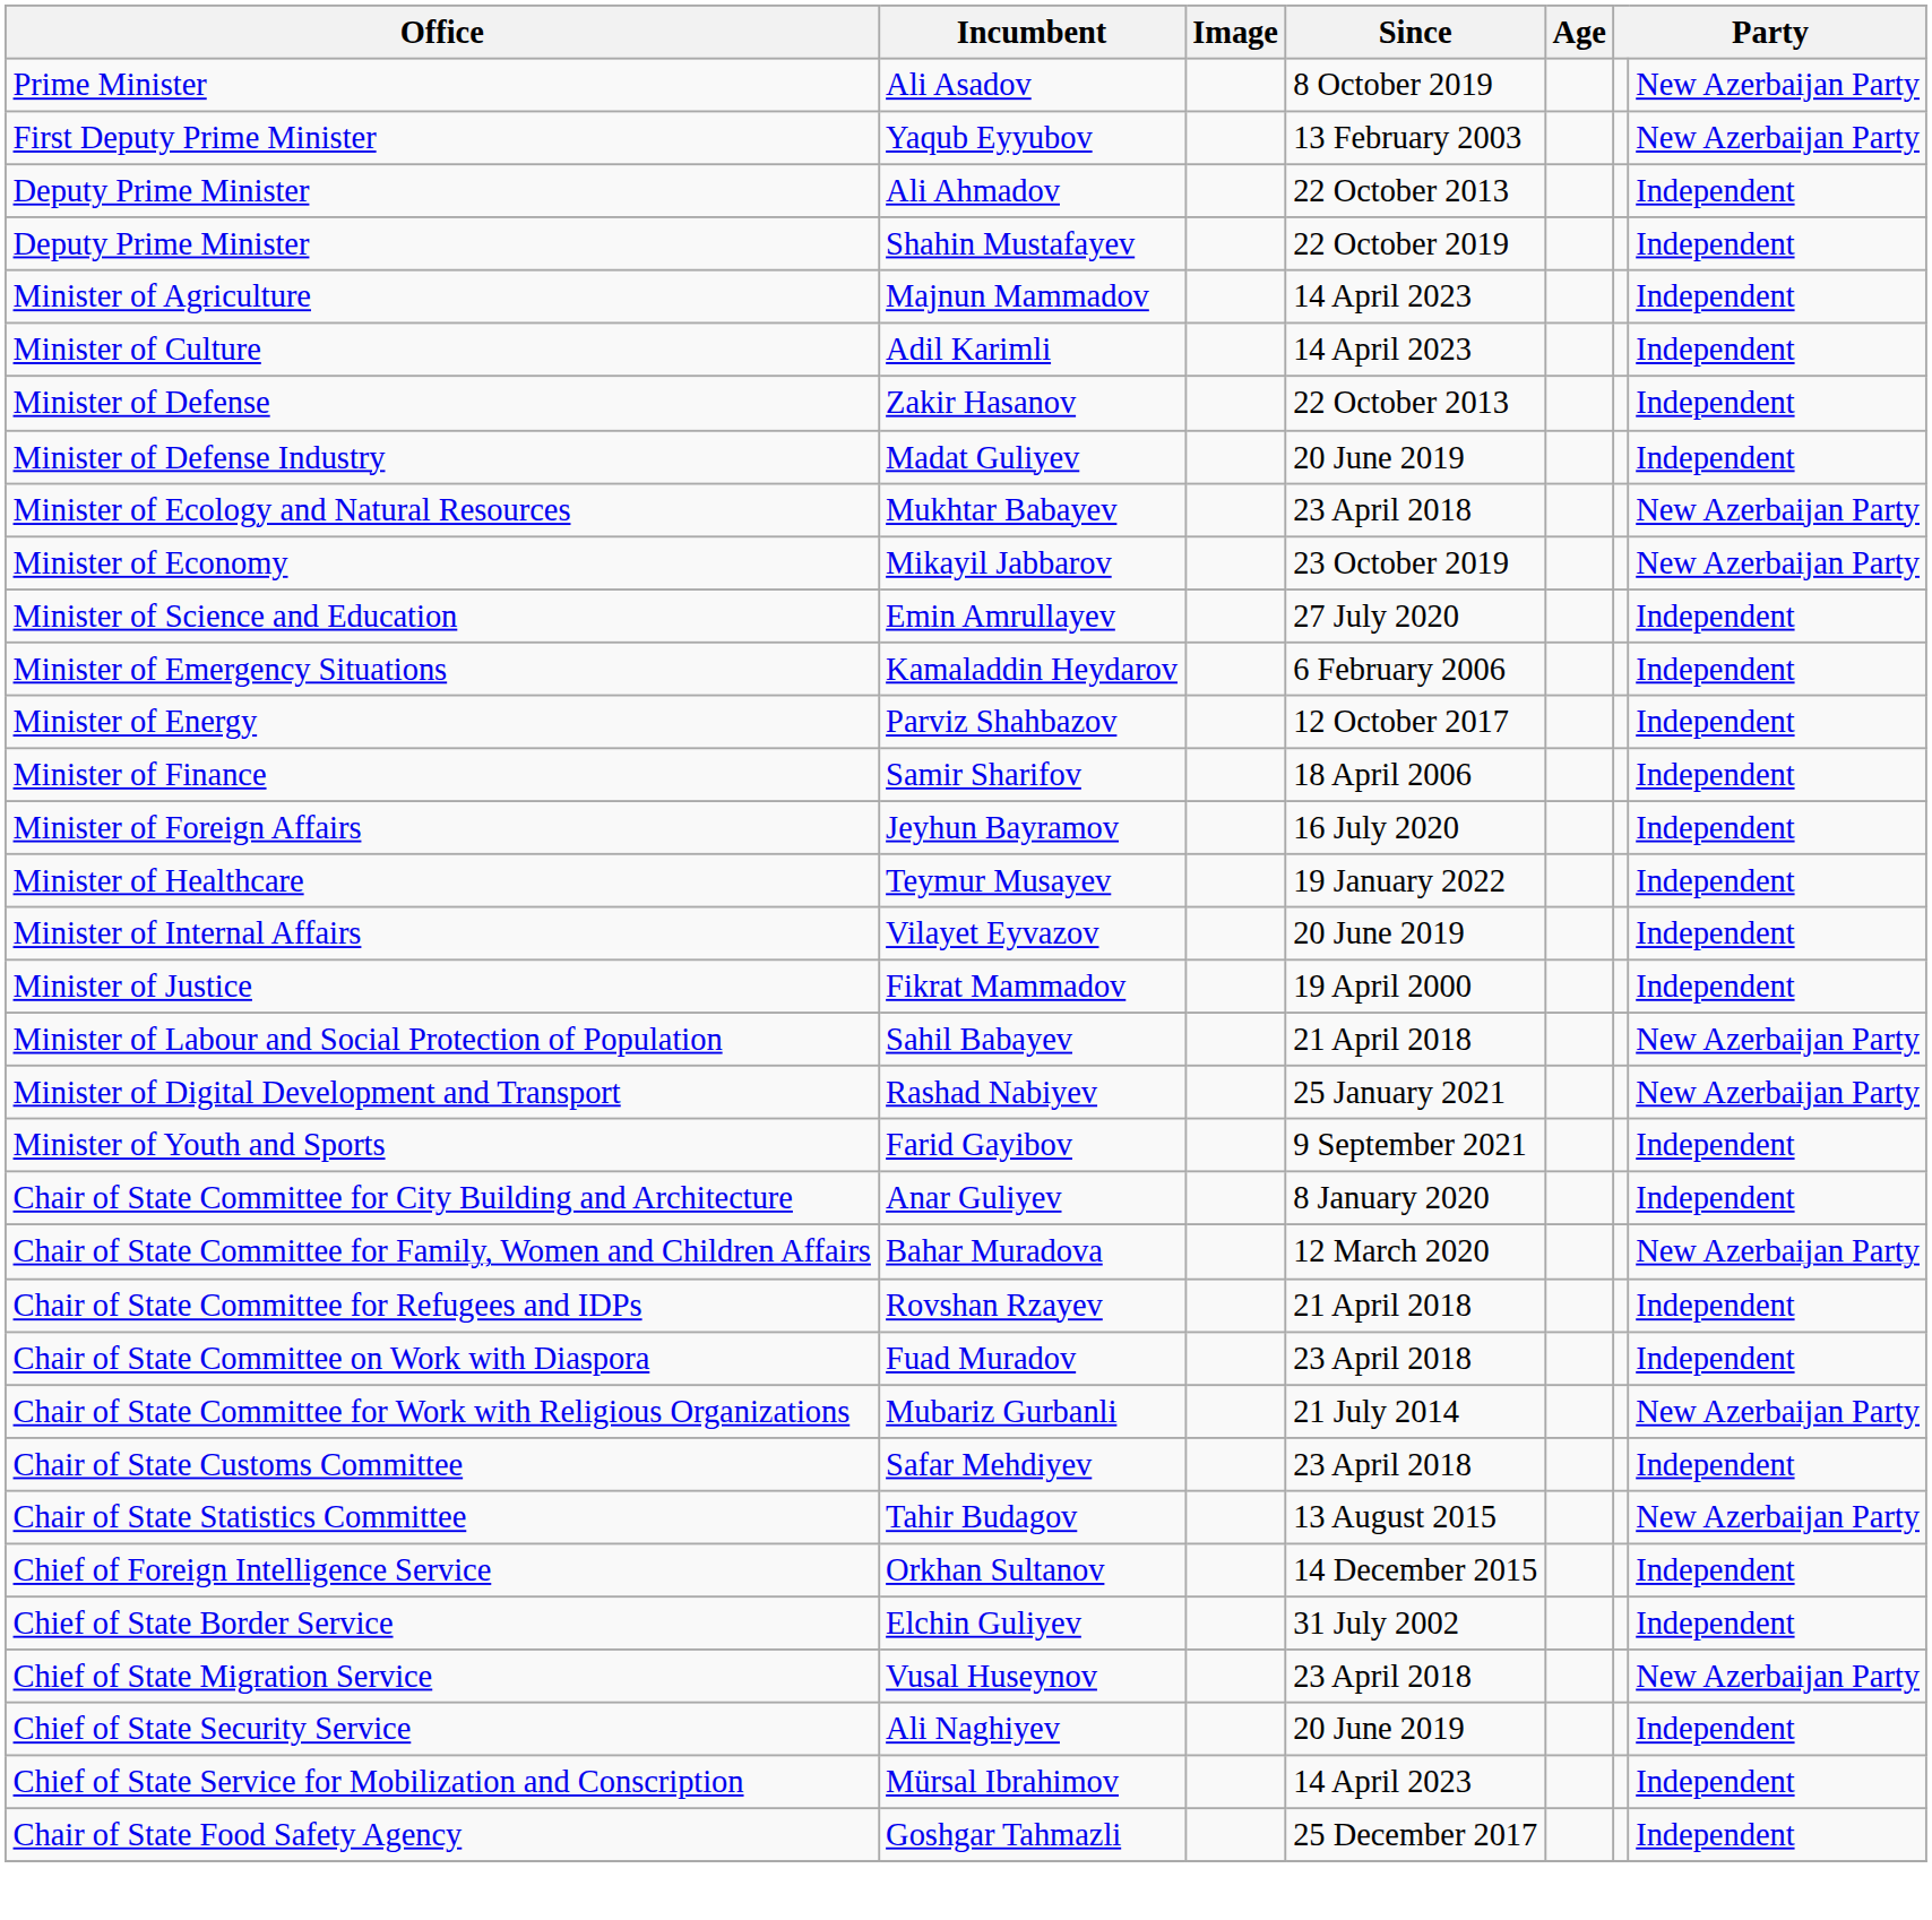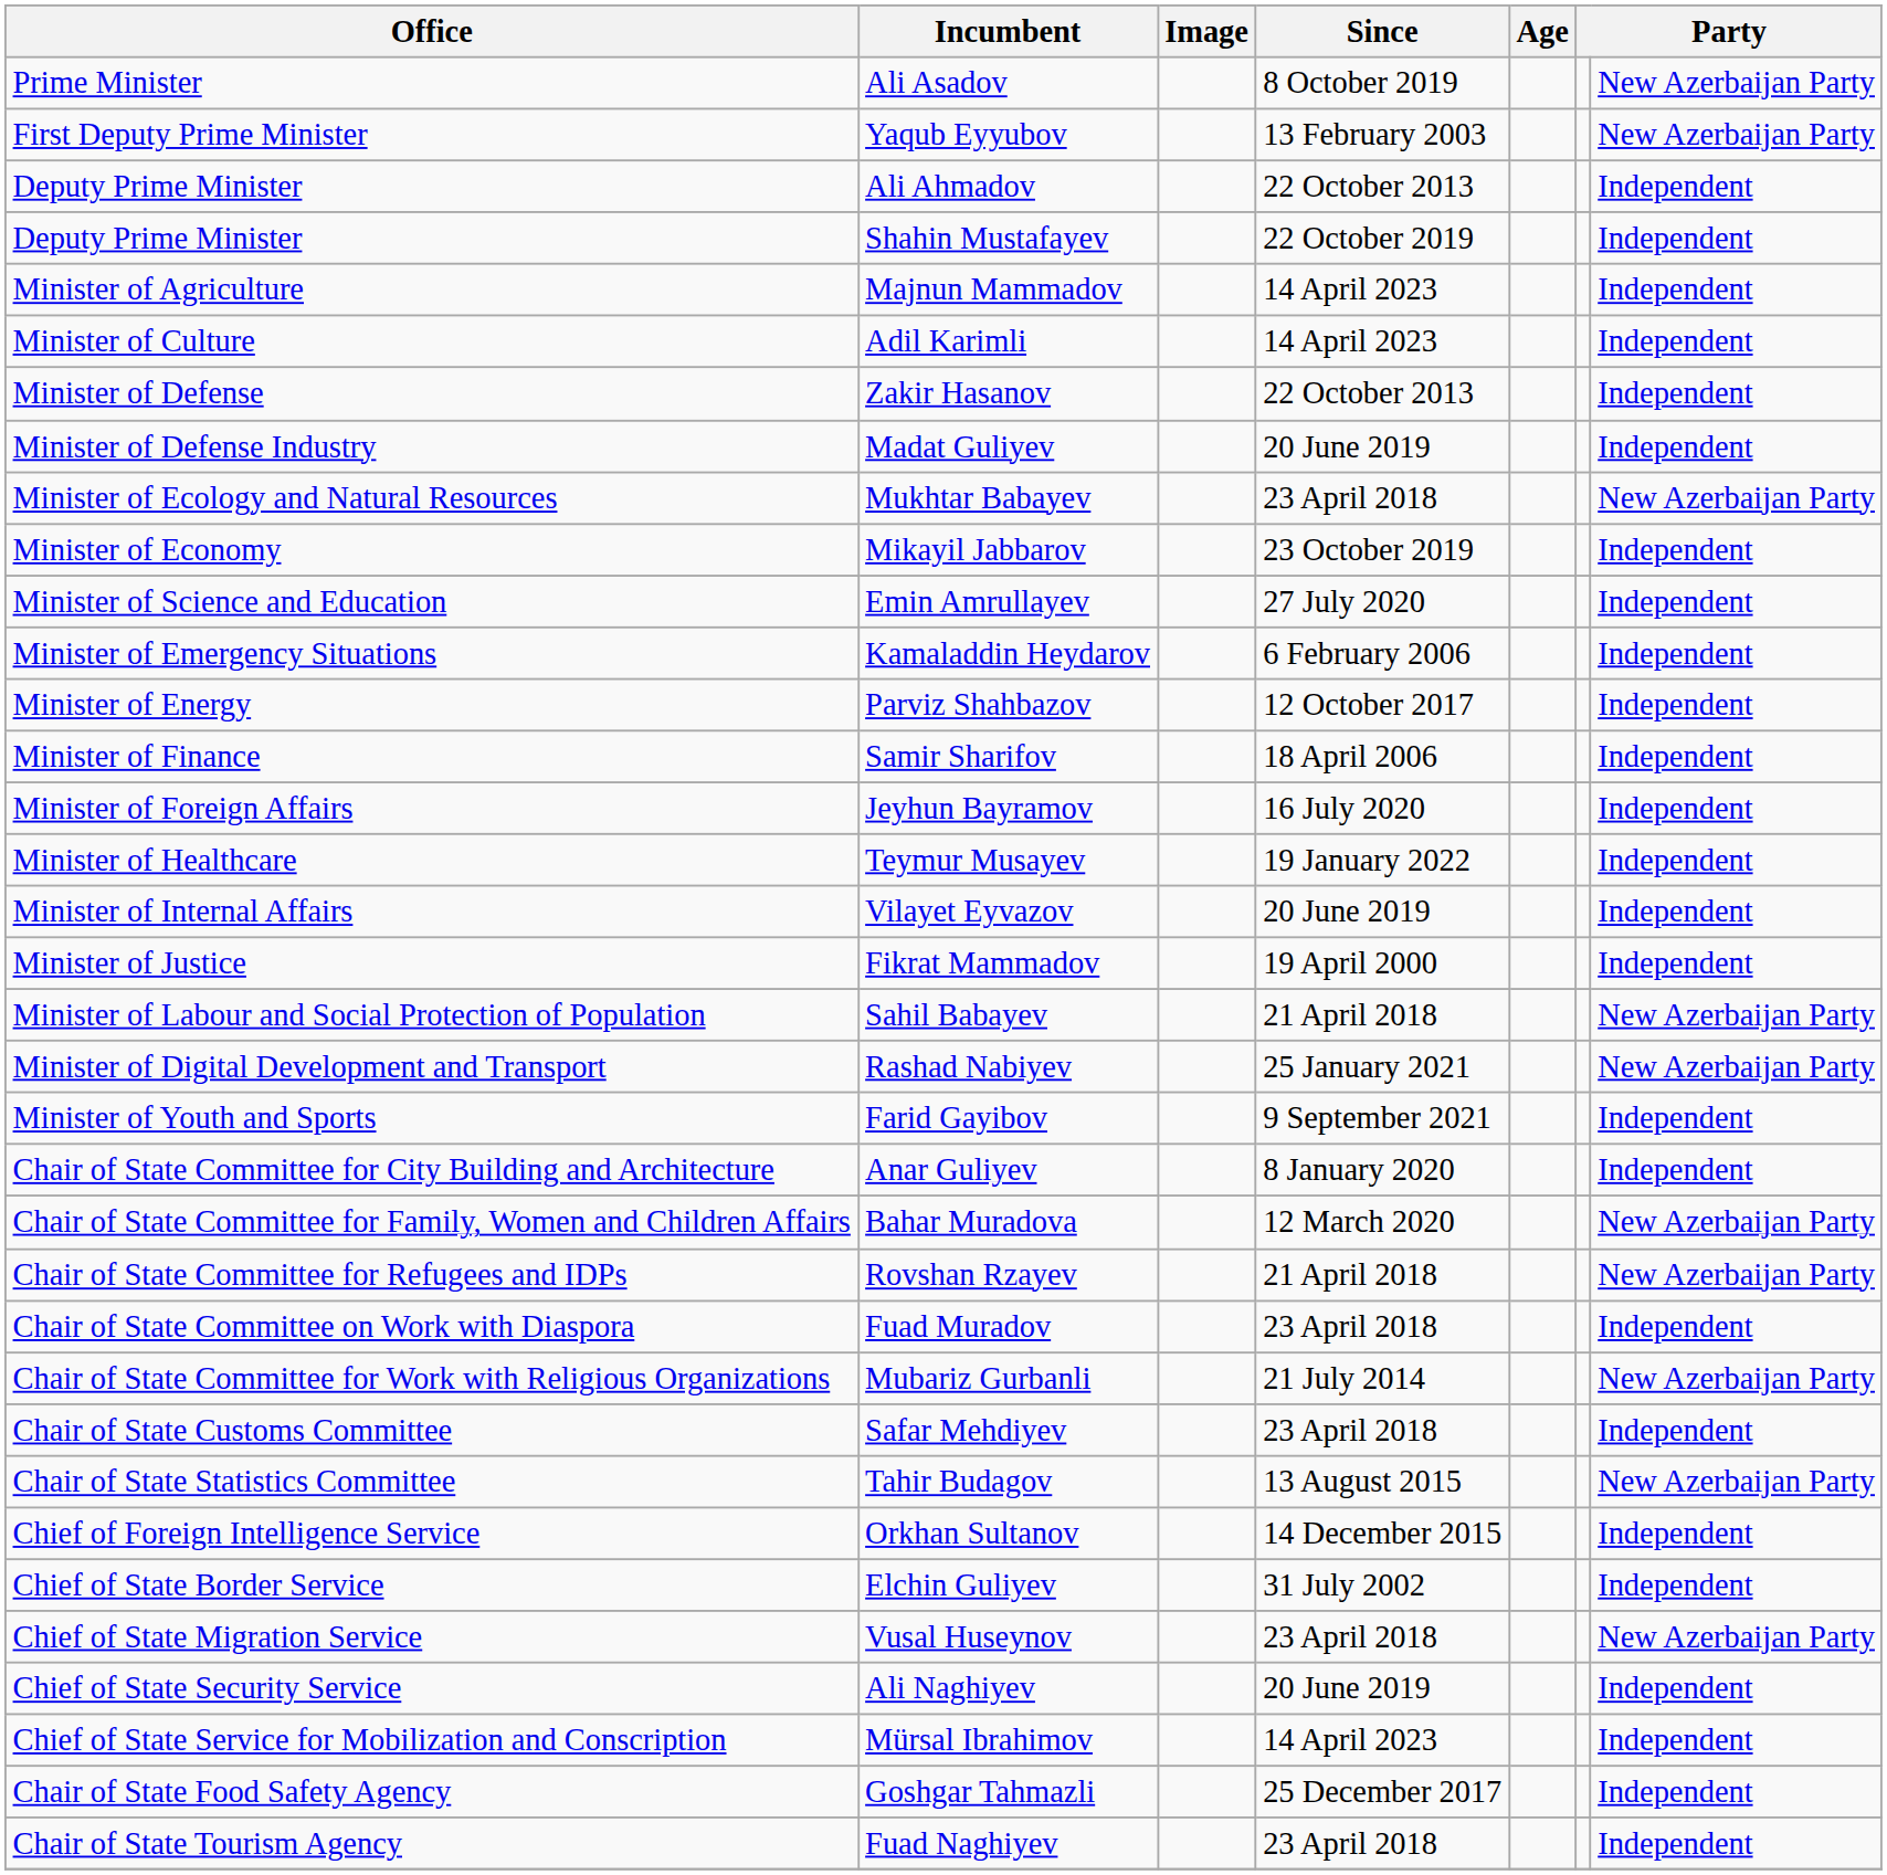Mikayil Jabbarov | column 7: New Azerbaijan Party -> Independent
Rovshan Rzayev | column 7: Independent -> New Azerbaijan Party
+ row: Chair of State Tourism Agency | Fuad Naghiyev | 23 April 2018 | Independent
